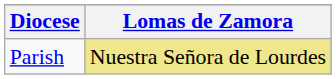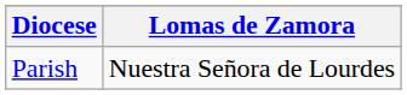Parish | Lomas de Zamora: khaki background -> no background
